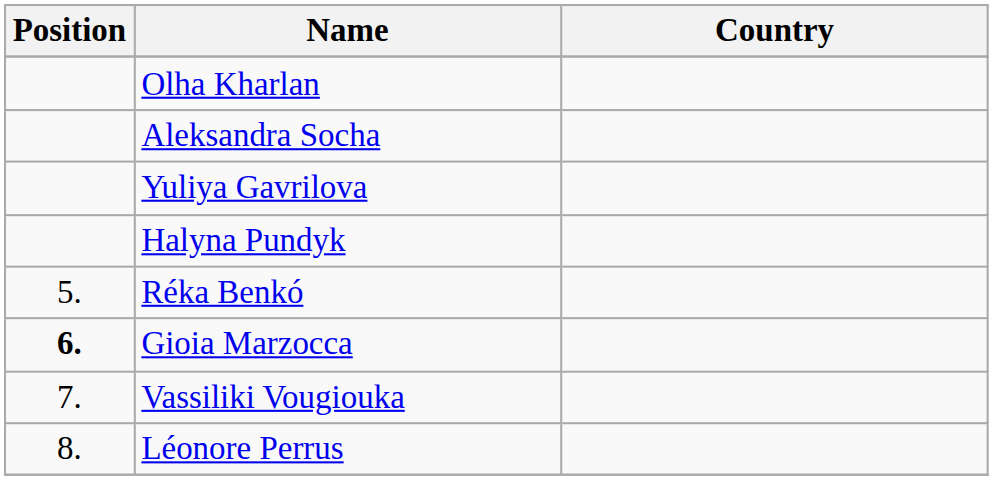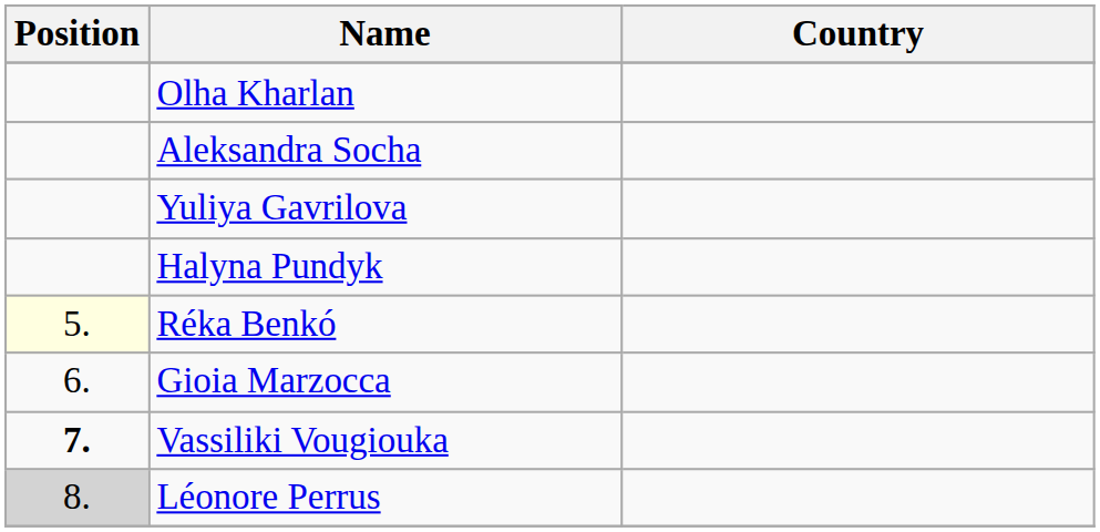Réka Benkó | Position: no background -> lightyellow background
Gioia Marzocca | Position: bold -> normal
Vassiliki Vougiouka | Position: normal -> bold
Léonore Perrus | Position: no background -> lightgrey background
